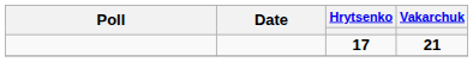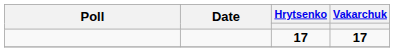row 3 | Vakarchuk: 21 -> 17
